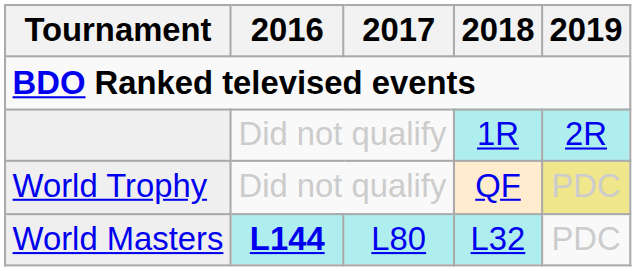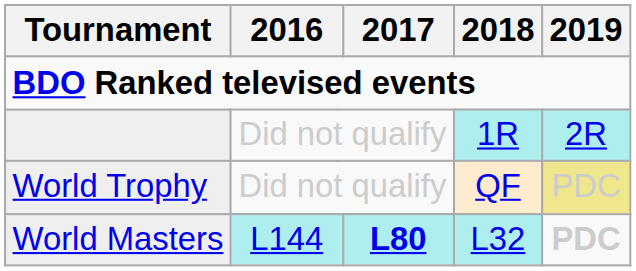World Masters | 2016: bold -> normal
World Masters | 2017: normal -> bold
World Masters | 2019: normal -> bold
